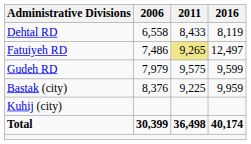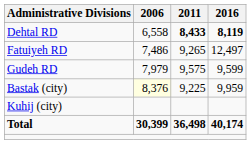Dehtal RD | 2011: normal -> bold
Dehtal RD | 2016: normal -> bold
Fatuiyeh RD | 2011: khaki background -> no background
Bastak (city) | 2006: no background -> lightyellow background
